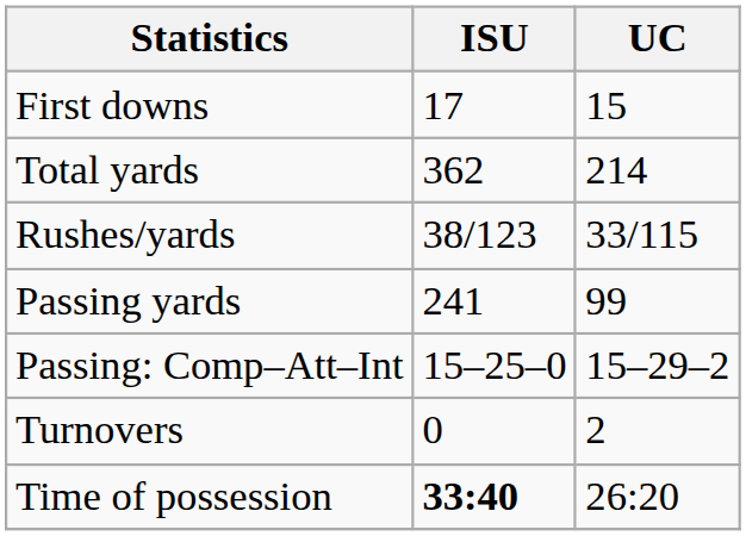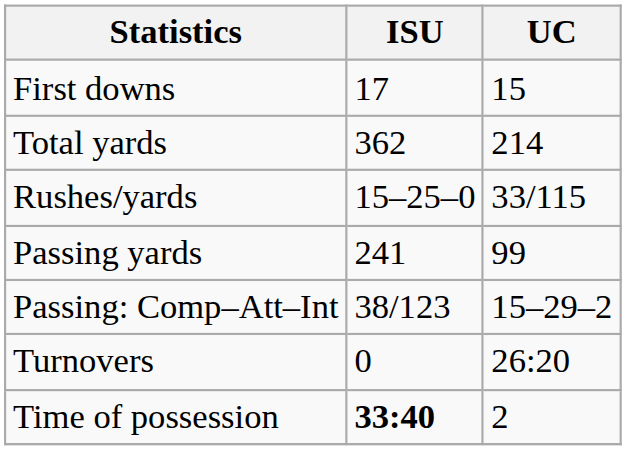Rushes/yards | ISU: 38/123 -> 15–25–0
Passing: Comp–Att–Int | ISU: 15–25–0 -> 38/123
Turnovers | UC: 2 -> 26:20
Time of possession | UC: 26:20 -> 2
